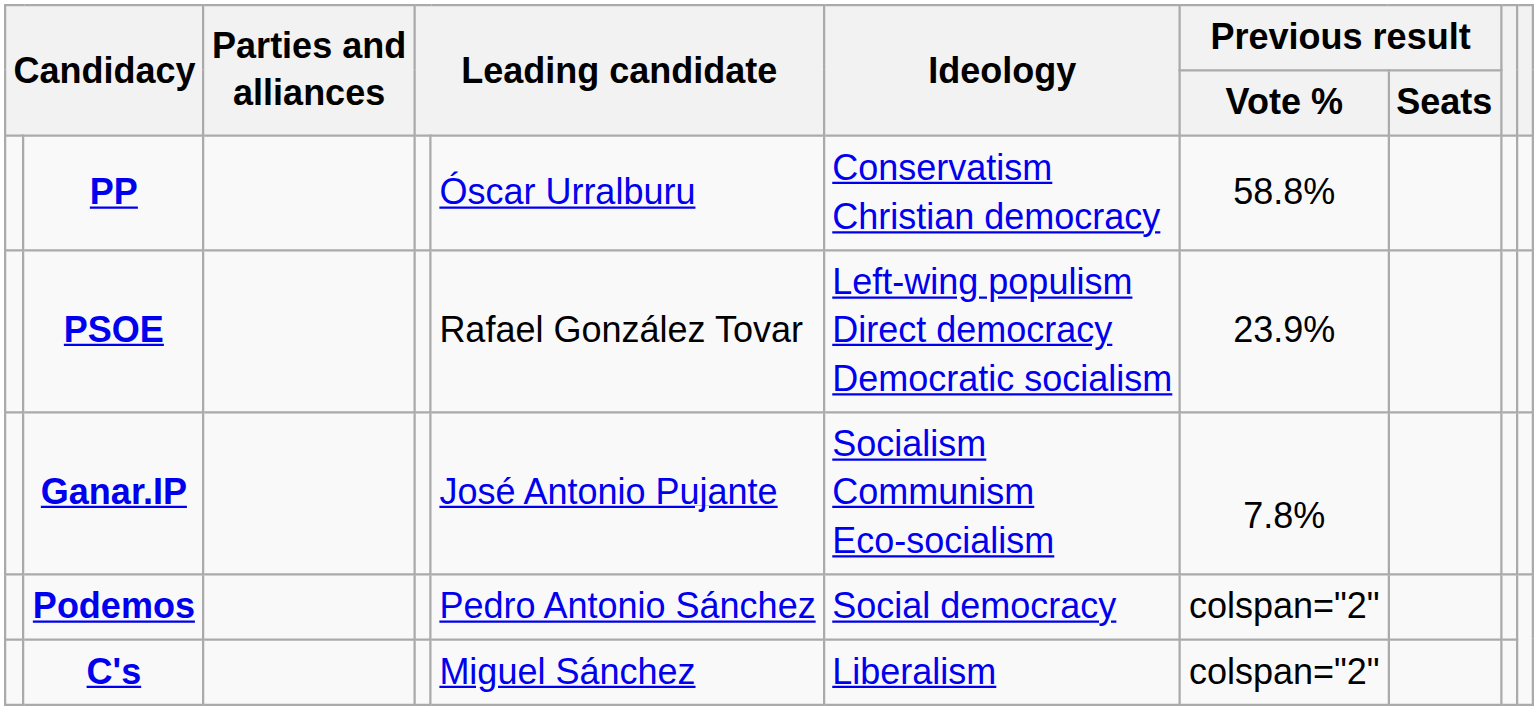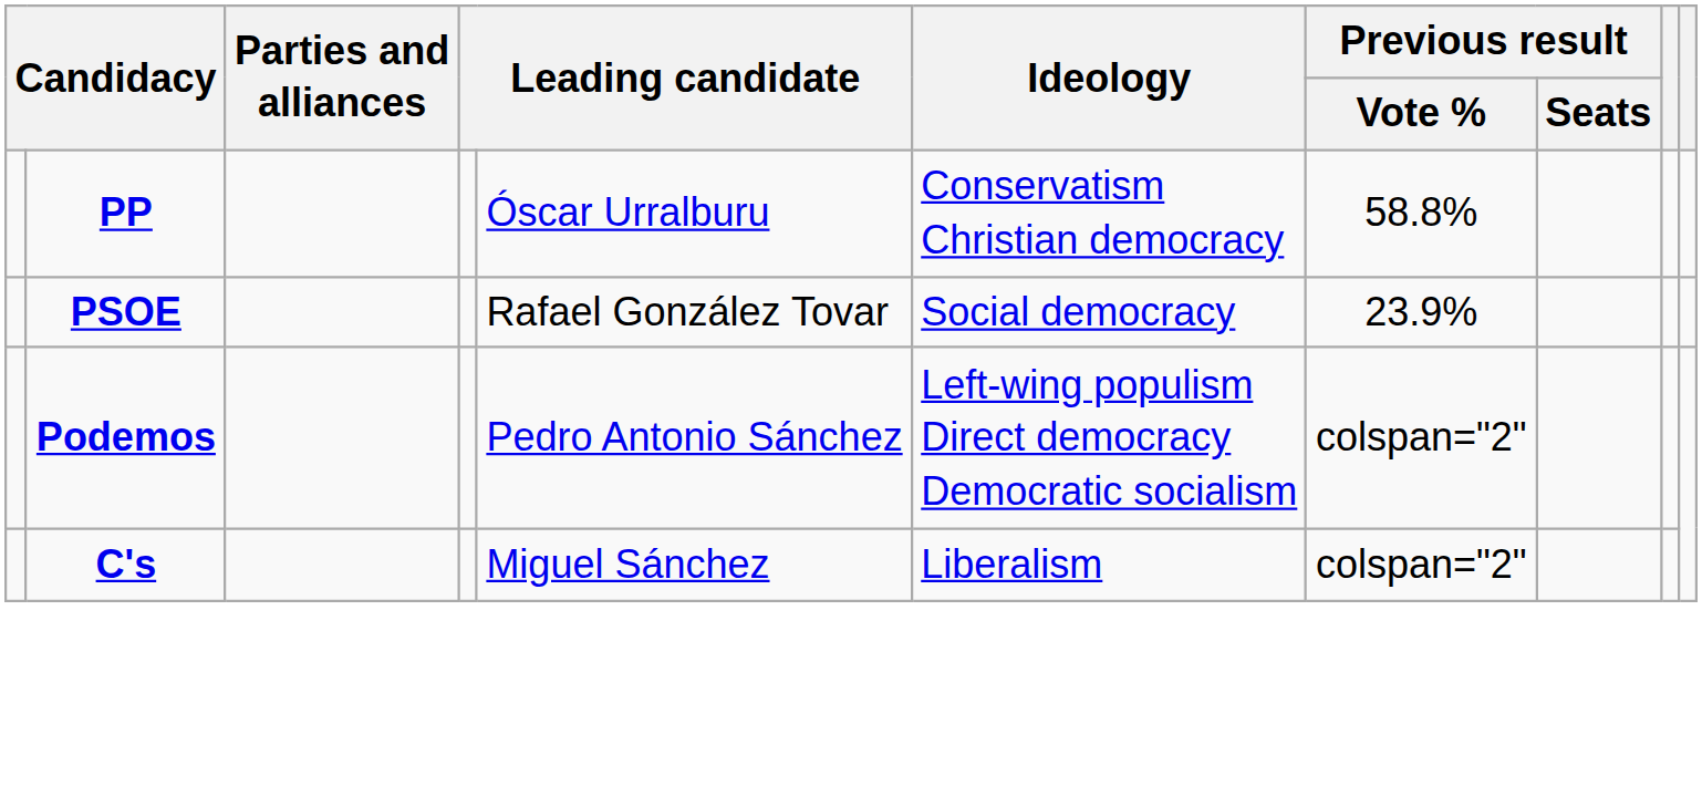PSOE | Ideology: Left-wing populism Direct democracy Democratic socialism -> Social democracy
- row: Ganar.IP | José Antonio Pujante | Socialism Communism Eco-socialism | 7.8%
Podemos | Ideology: Social democracy -> Left-wing populism Direct democracy Democratic socialism
